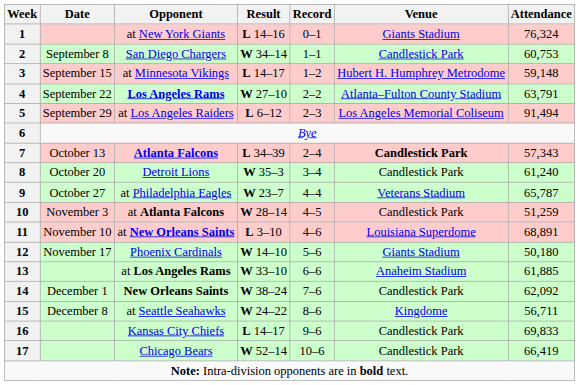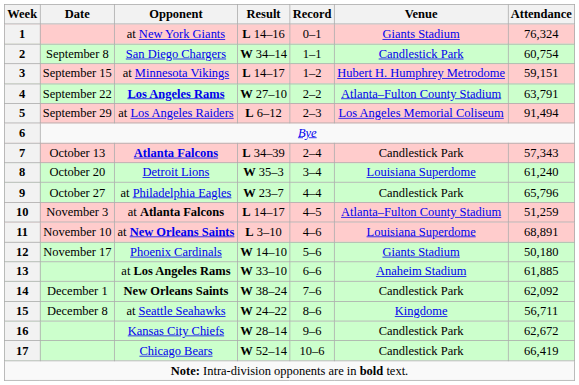2 | Attendance: 60,753 -> 60,754
3 | Attendance: 59,148 -> 59,151
7 | Venue: bold -> normal
8 | Venue: Candlestick Park -> Louisiana Superdome
9 | Venue: Veterans Stadium -> Candlestick Park
9 | Attendance: 65,787 -> 65,796
10 | Result: W 28–14 -> L 14–17
10 | Venue: Candlestick Park -> Atlanta–Fulton County Stadium
16 | Result: L 14–17 -> W 28–14
16 | Attendance: 69,833 -> 62,672
